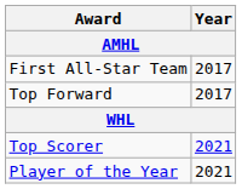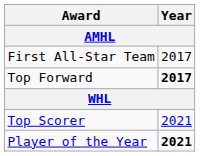Top Forward | Year: normal -> bold
Player of the Year | Year: normal -> bold
